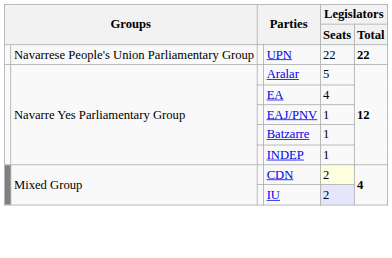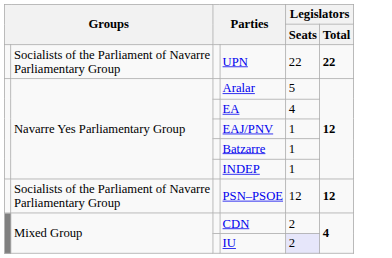UPN | column 2: Navarrese People's Union Parliamentary Group -> Socialists of the Parliament of Navarre Parliamentary Group
+ row: Socialists of the Parliament of Navarre Parliamentary Group | PSN–PSOE | 12 | 12
CDN | Legislators / Seats: lightyellow background -> no background
